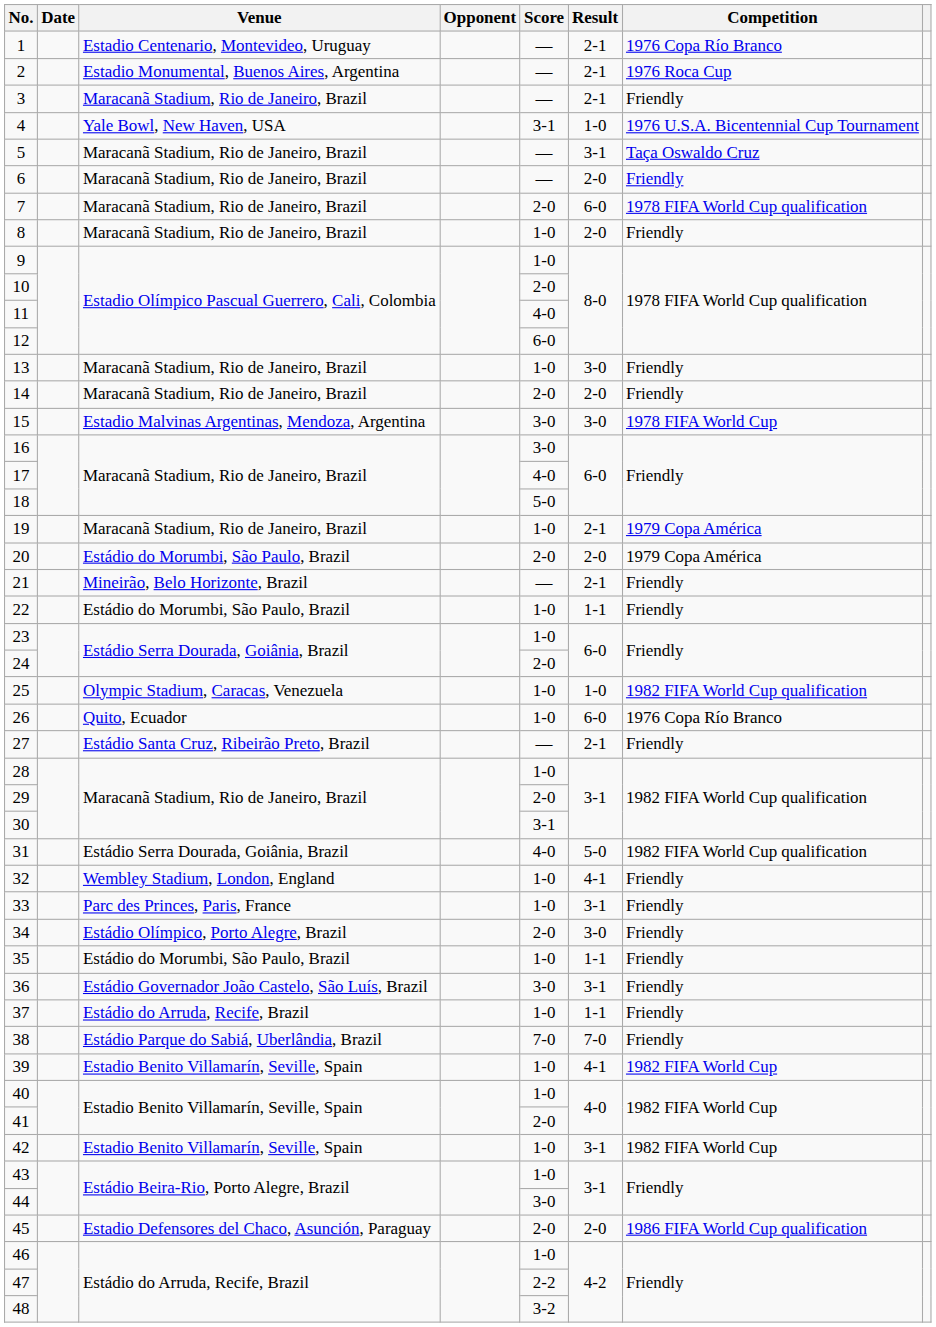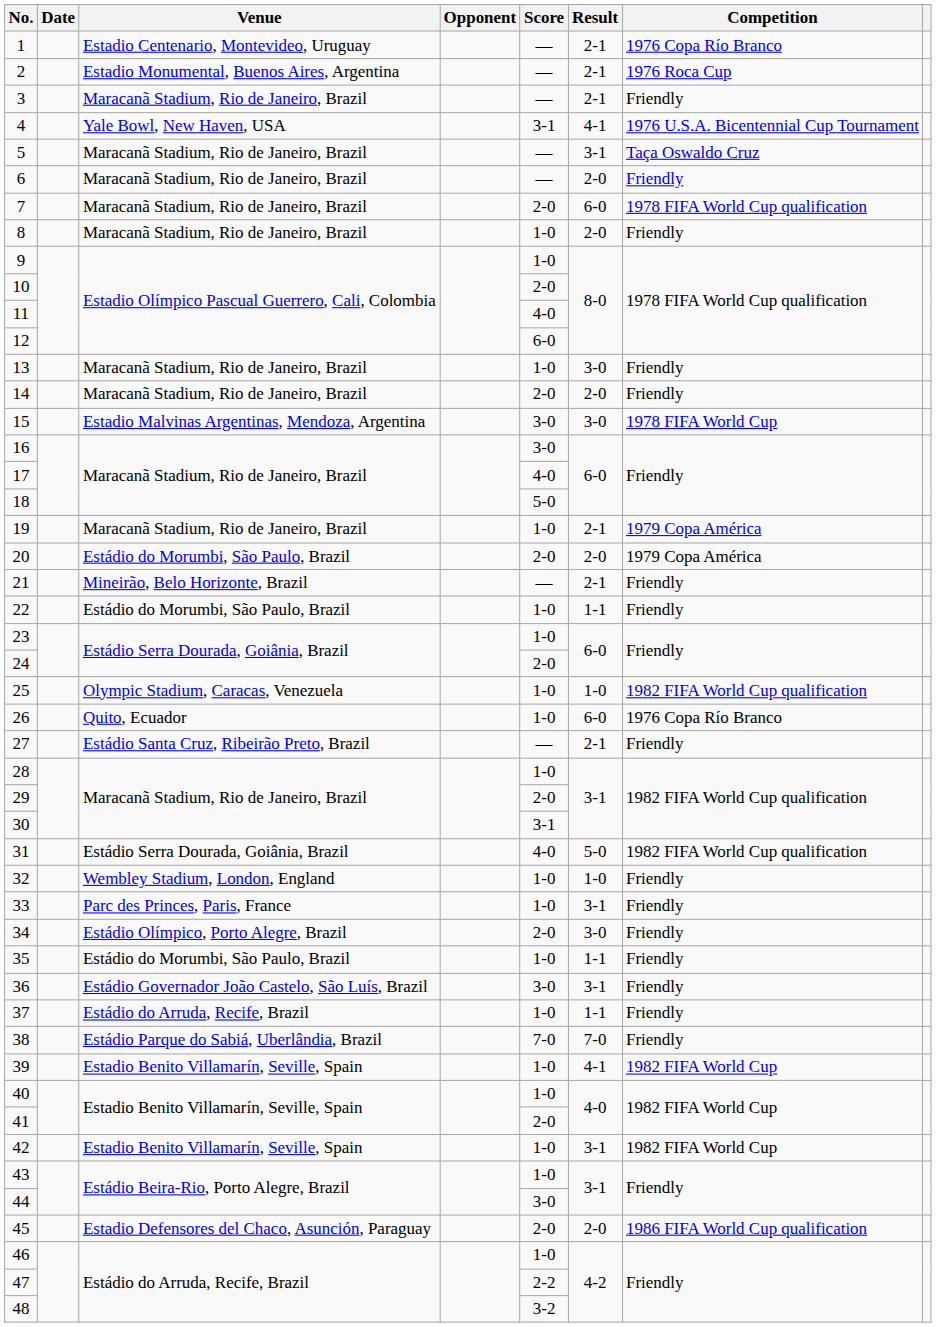4 | Result: 1-0 -> 4-1
32 | Result: 4-1 -> 1-0
